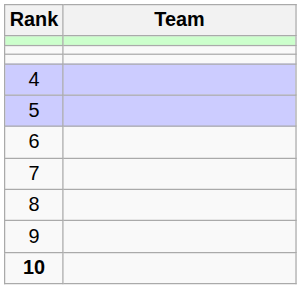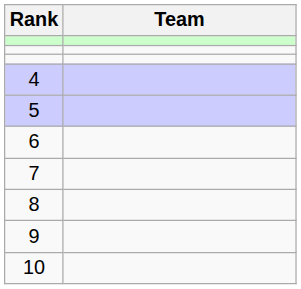row 11 | Rank: bold -> normal
